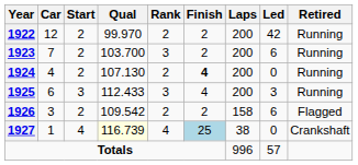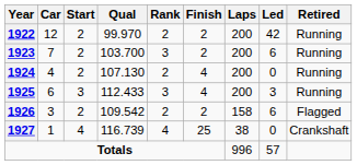1924 | Finish: bold -> normal
1927 | Qual: lightyellow background -> no background
1927 | Finish: lightblue background -> no background
